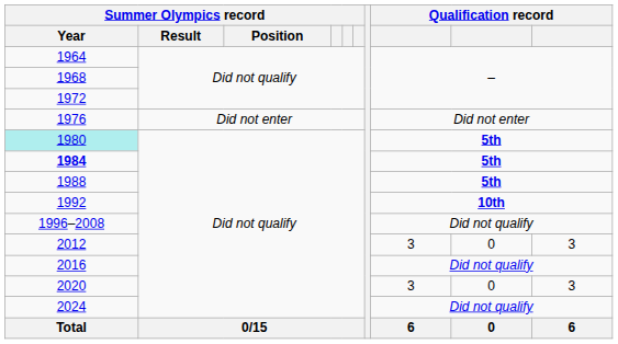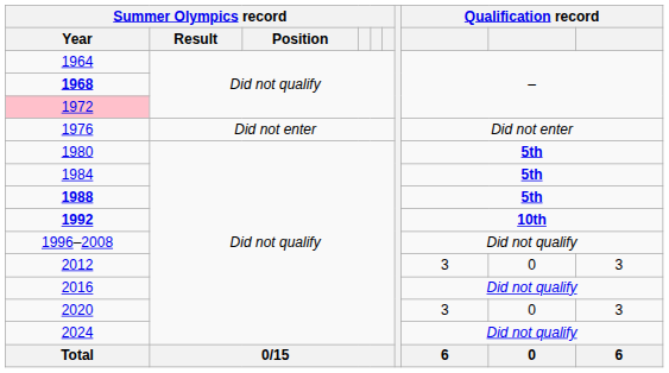1968 | Summer Olympics record / Year: normal -> bold
1972 | Summer Olympics record / Year: no background -> pink background
1980 | Summer Olympics record / Year: paleturquoise background -> no background
1984 | Summer Olympics record / Year: bold -> normal
1988 | Summer Olympics record / Year: normal -> bold
1992 | Summer Olympics record / Year: normal -> bold
